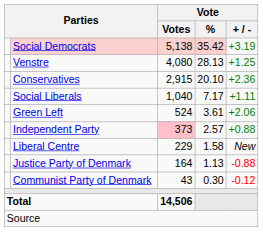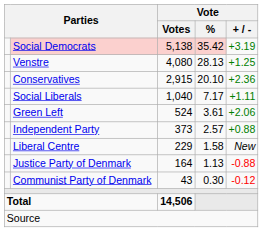Independent Party | Vote / Votes: pink background -> no background
